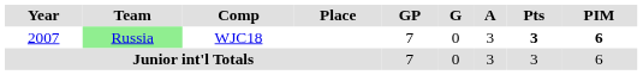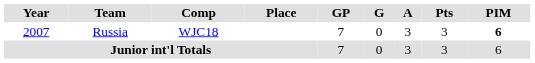2007 | Team: lightgreen background -> no background
2007 | Pts: bold -> normal
